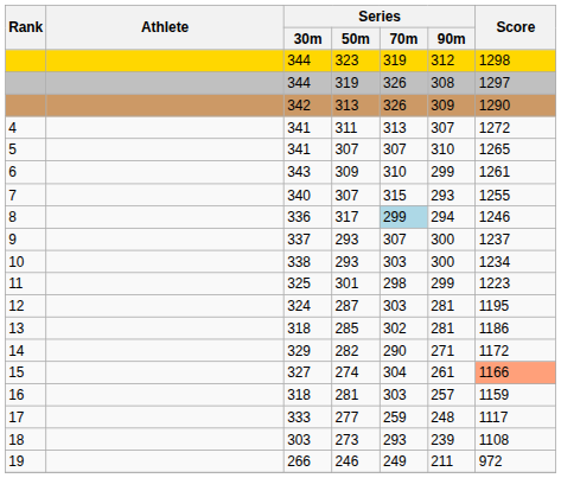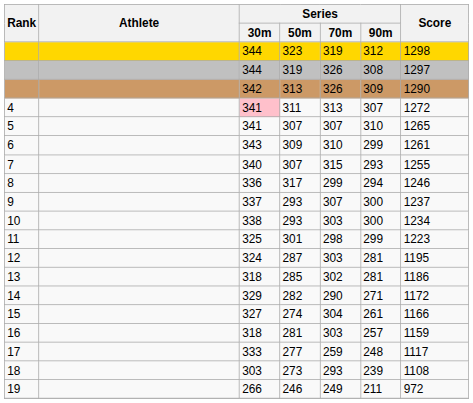4 | Series / 30m: no background -> pink background
8 | Series / 70m: lightblue background -> no background
15 | Score: lightsalmon background -> no background
